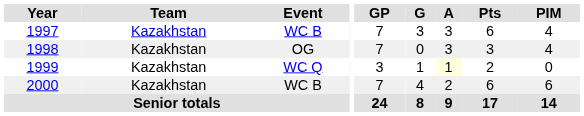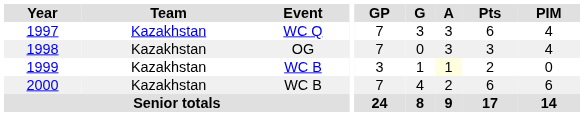1997 | Event: WC B -> WC Q
1999 | Event: WC Q -> WC B
